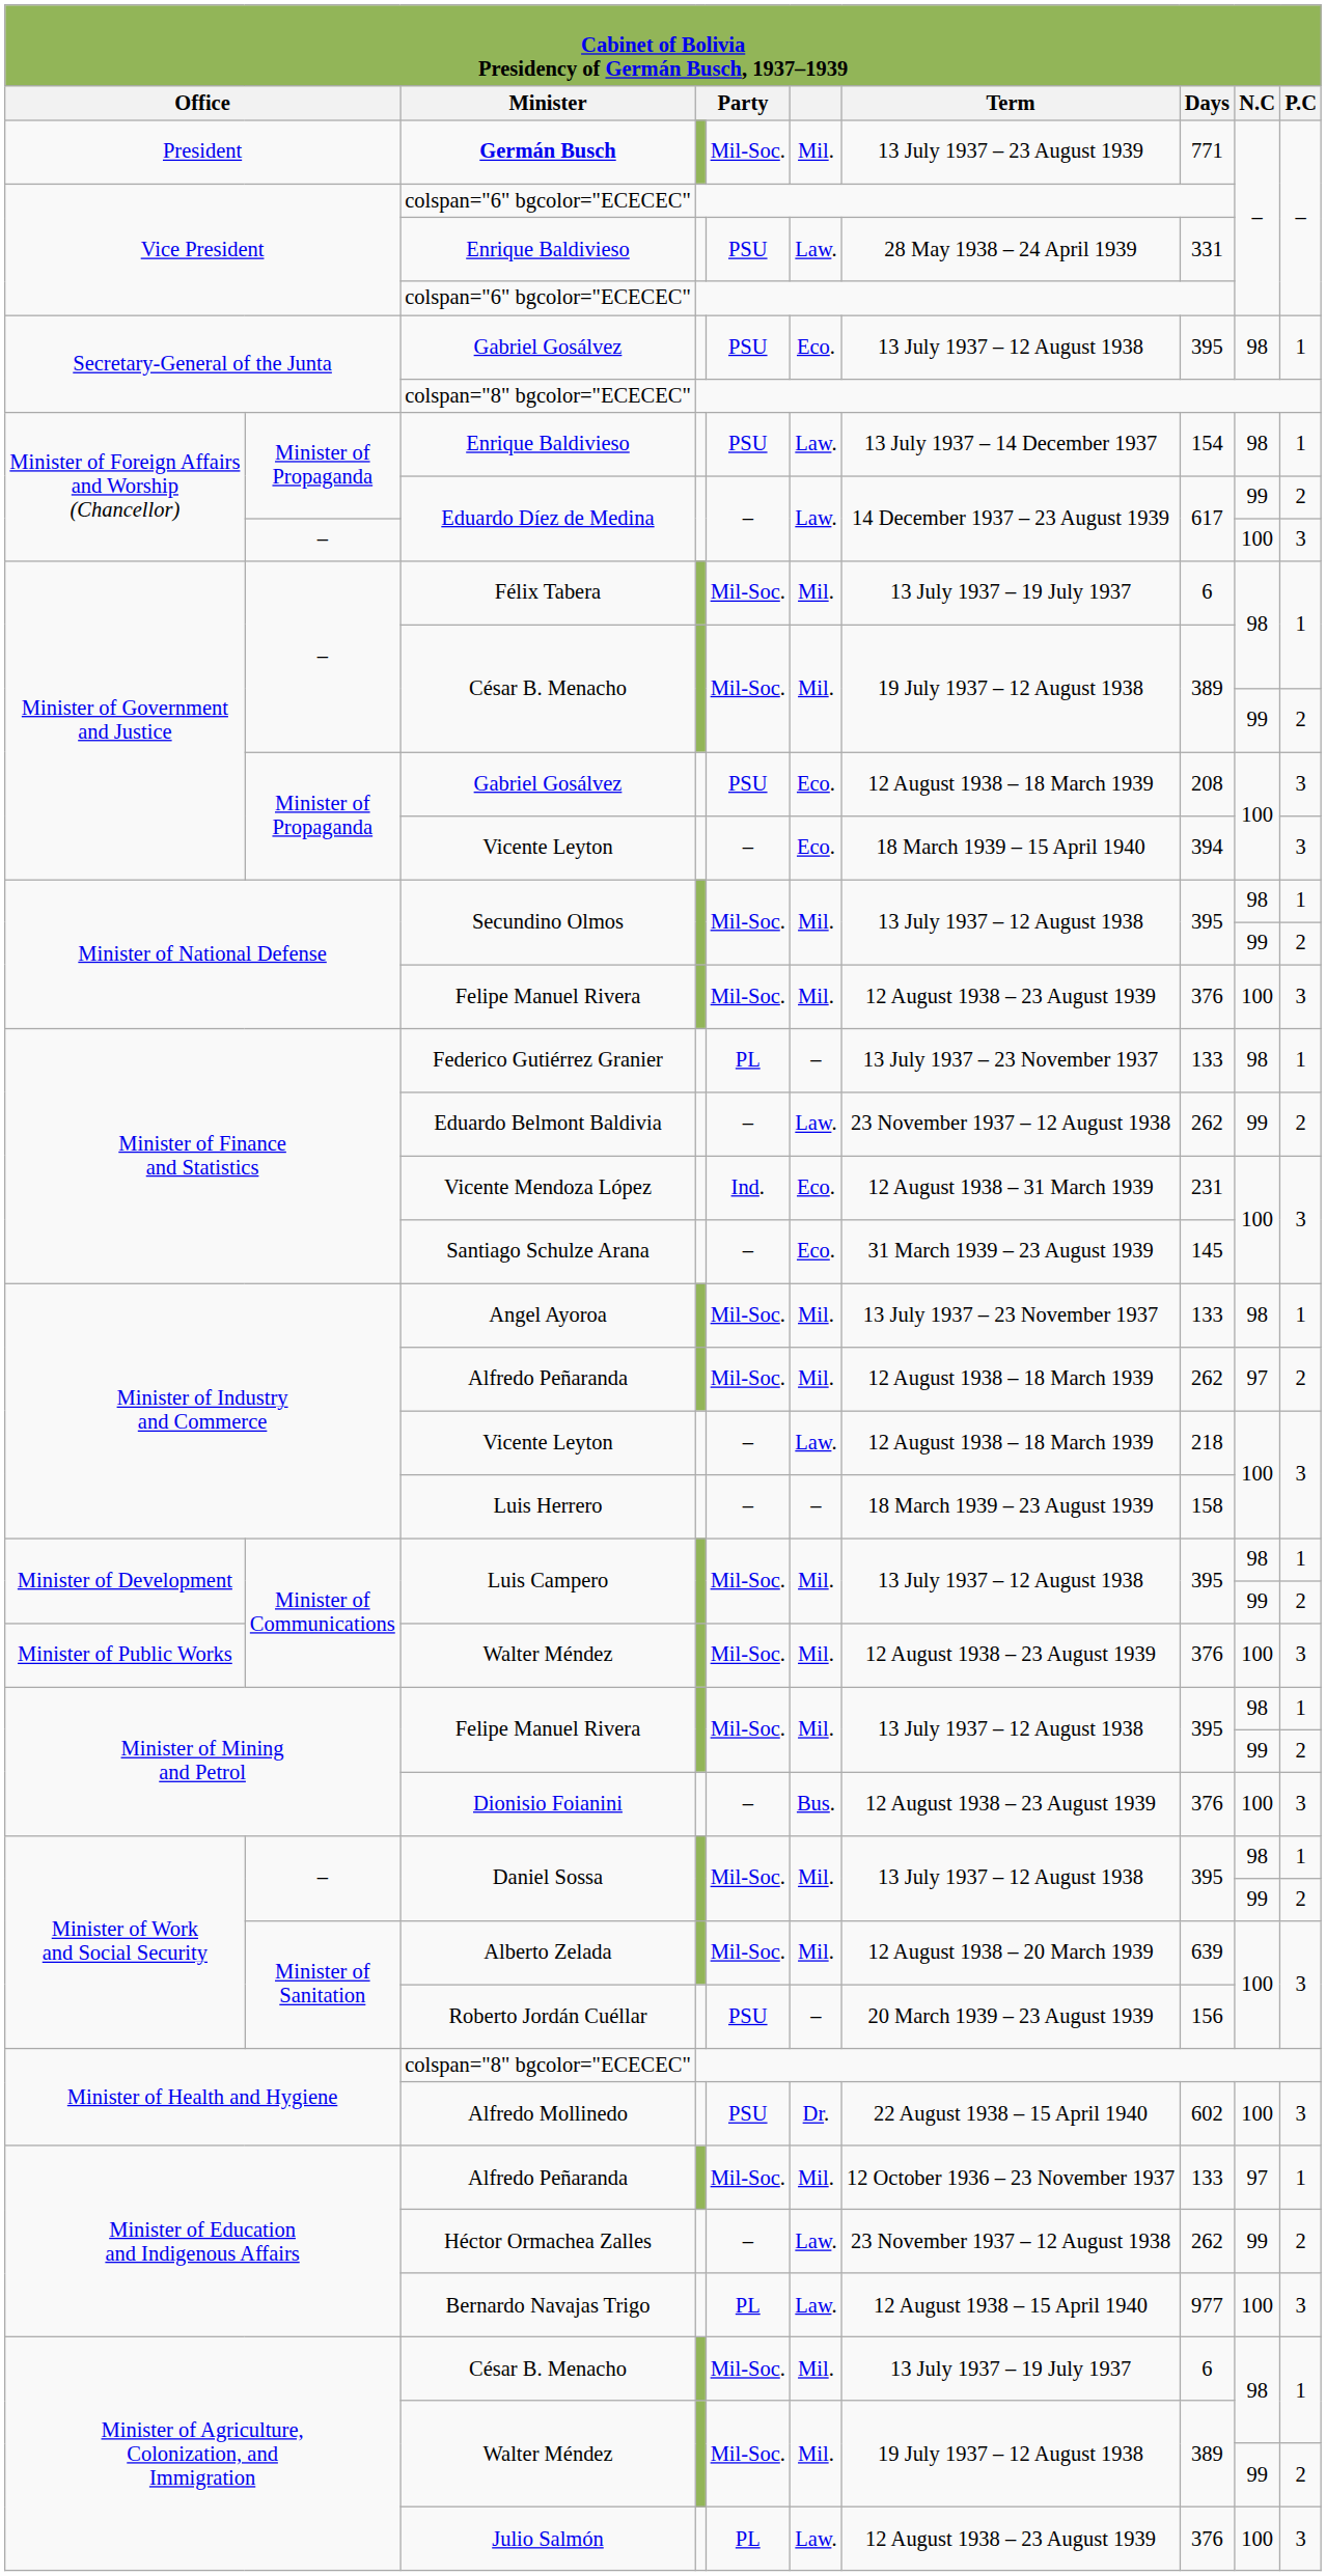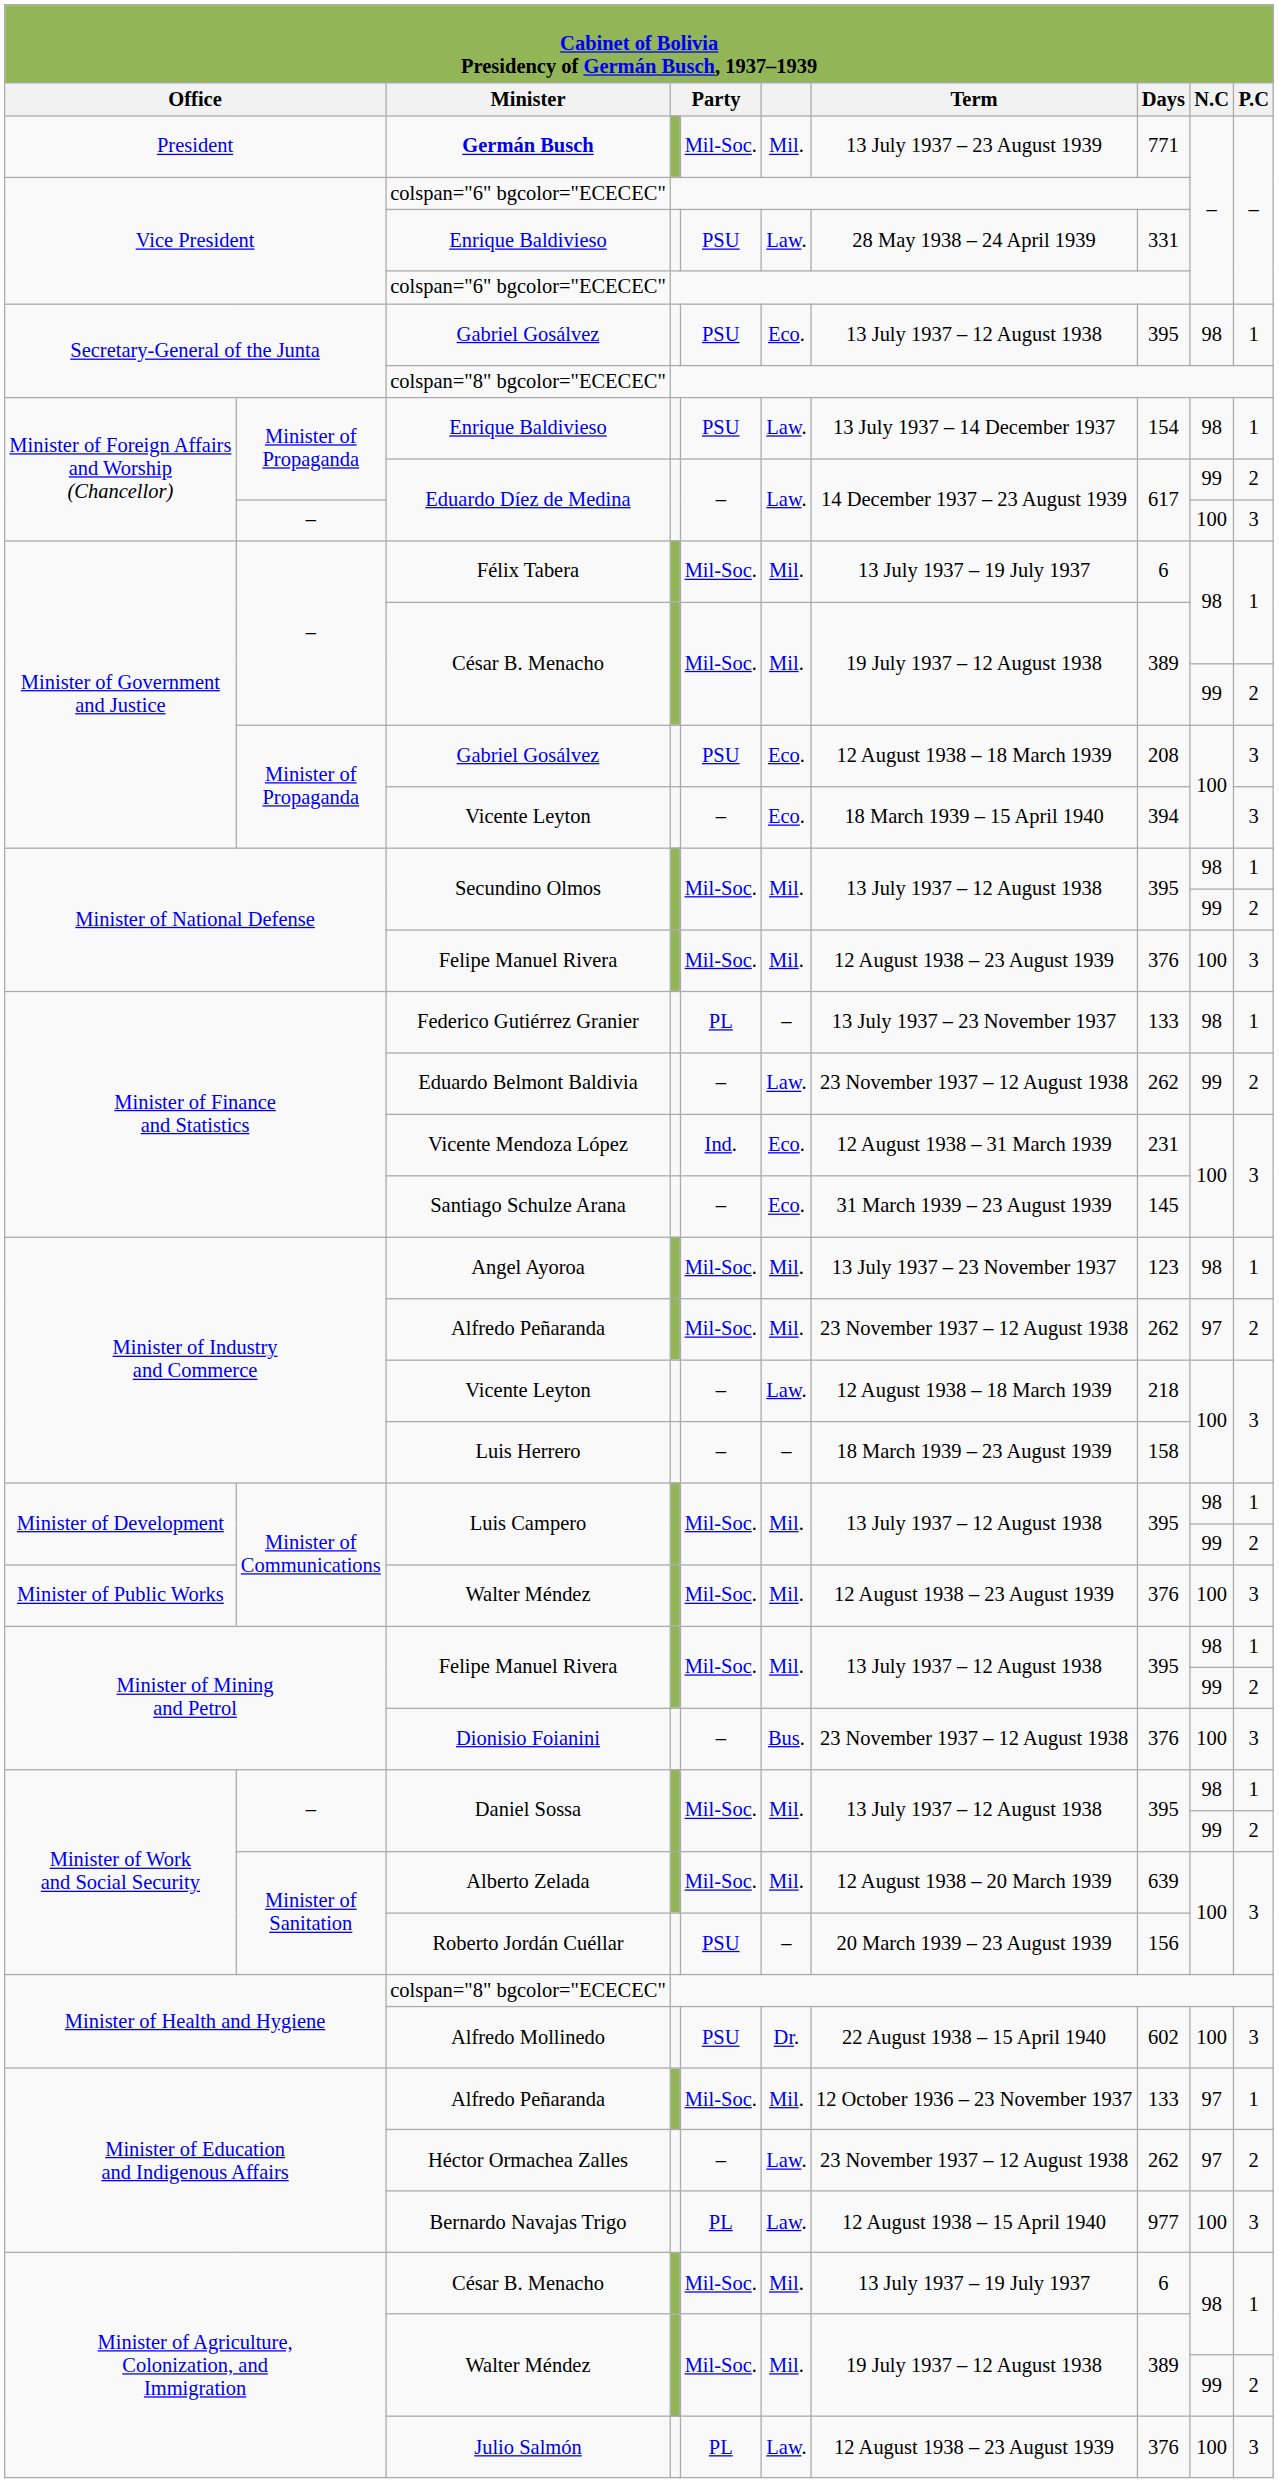Angel Ayoroa | Days: 133 -> 123
Minister of Industry and Commerce / Alfredo Peñaranda | Term: 12 August 1938 – 18 March 1939 -> 23 November 1937 – 12 August 1938
Dionisio Foianini | Term: 12 August 1938 – 23 August 1939 -> 23 November 1937 – 12 August 1938
Héctor Ormachea Zalles | N.C: 99 -> 97
